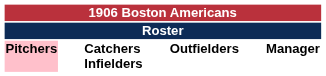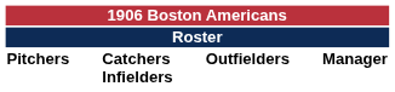Pitchers | column 1: pink background -> no background
